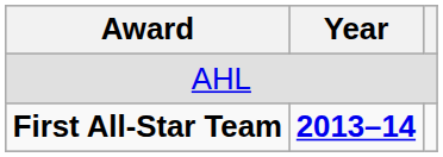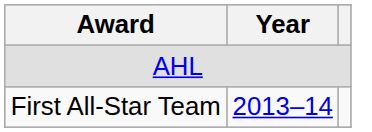First All-Star Team | Award: bold -> normal
First All-Star Team | Year: bold -> normal
